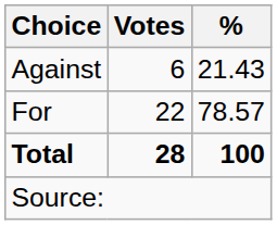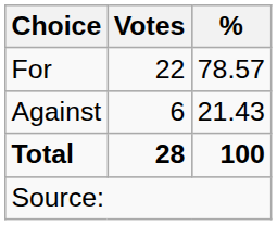rows swapped: For <-> Against
